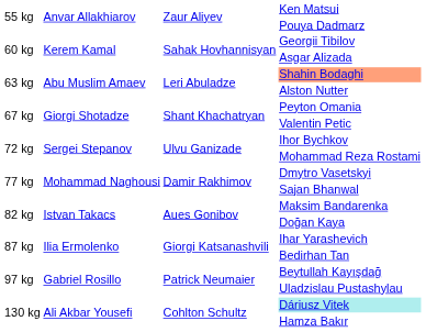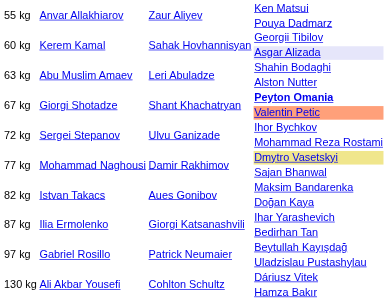Asgar Alizada | column 4: no background -> lavender background
Shahin Bodaghi | column 4: lightsalmon background -> no background
Peyton Omania | column 4: normal -> bold
Valentin Petic | column 4: no background -> lightsalmon background
Dmytro Vasetskyi | column 4: no background -> khaki background
Dáriusz Vitek | column 4: paleturquoise background -> no background
